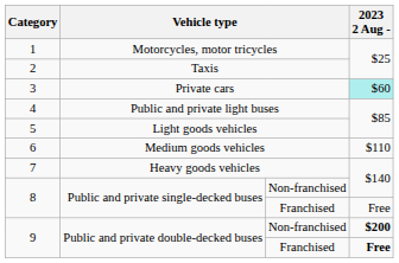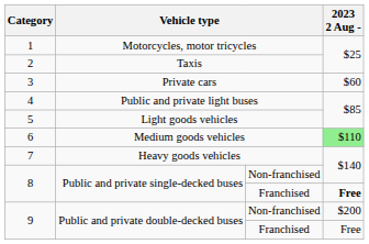3 | 2023 2 Aug -: paleturquoise background -> no background
6 | 2023 2 Aug -: no background -> lightgreen background
8 / Franchised | 2023 2 Aug -: normal -> bold
9 / Non-franchised | 2023 2 Aug -: bold -> normal
9 / Franchised | 2023 2 Aug -: bold -> normal
